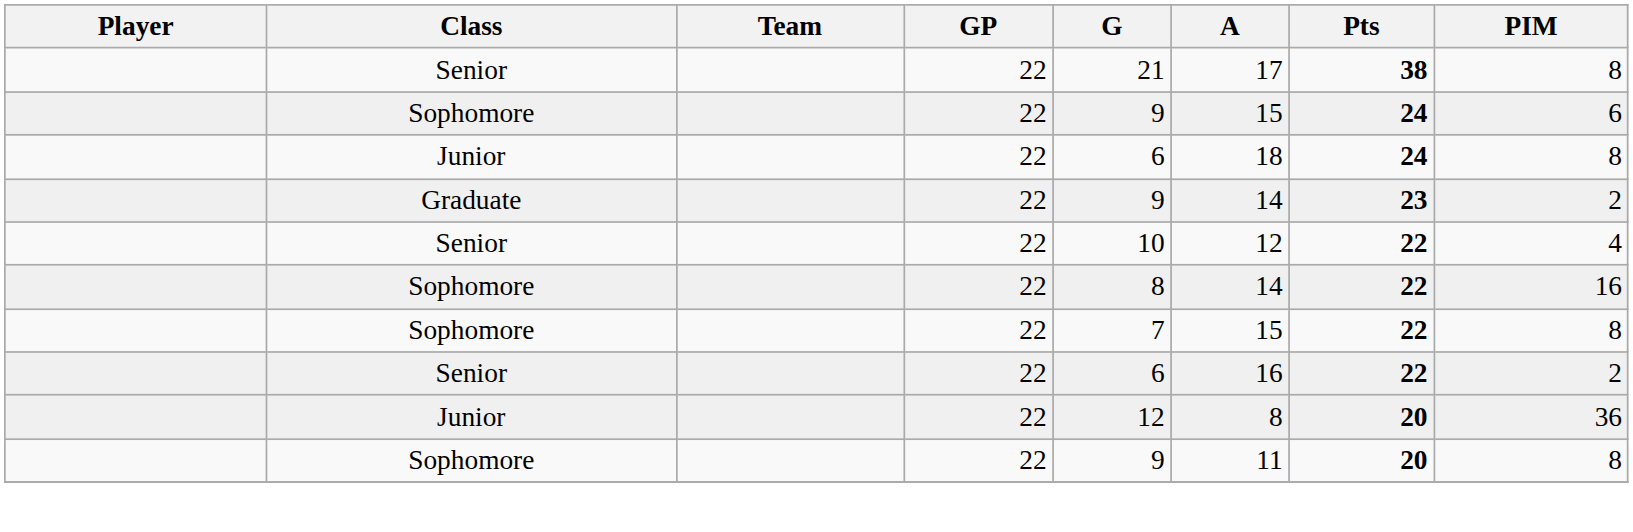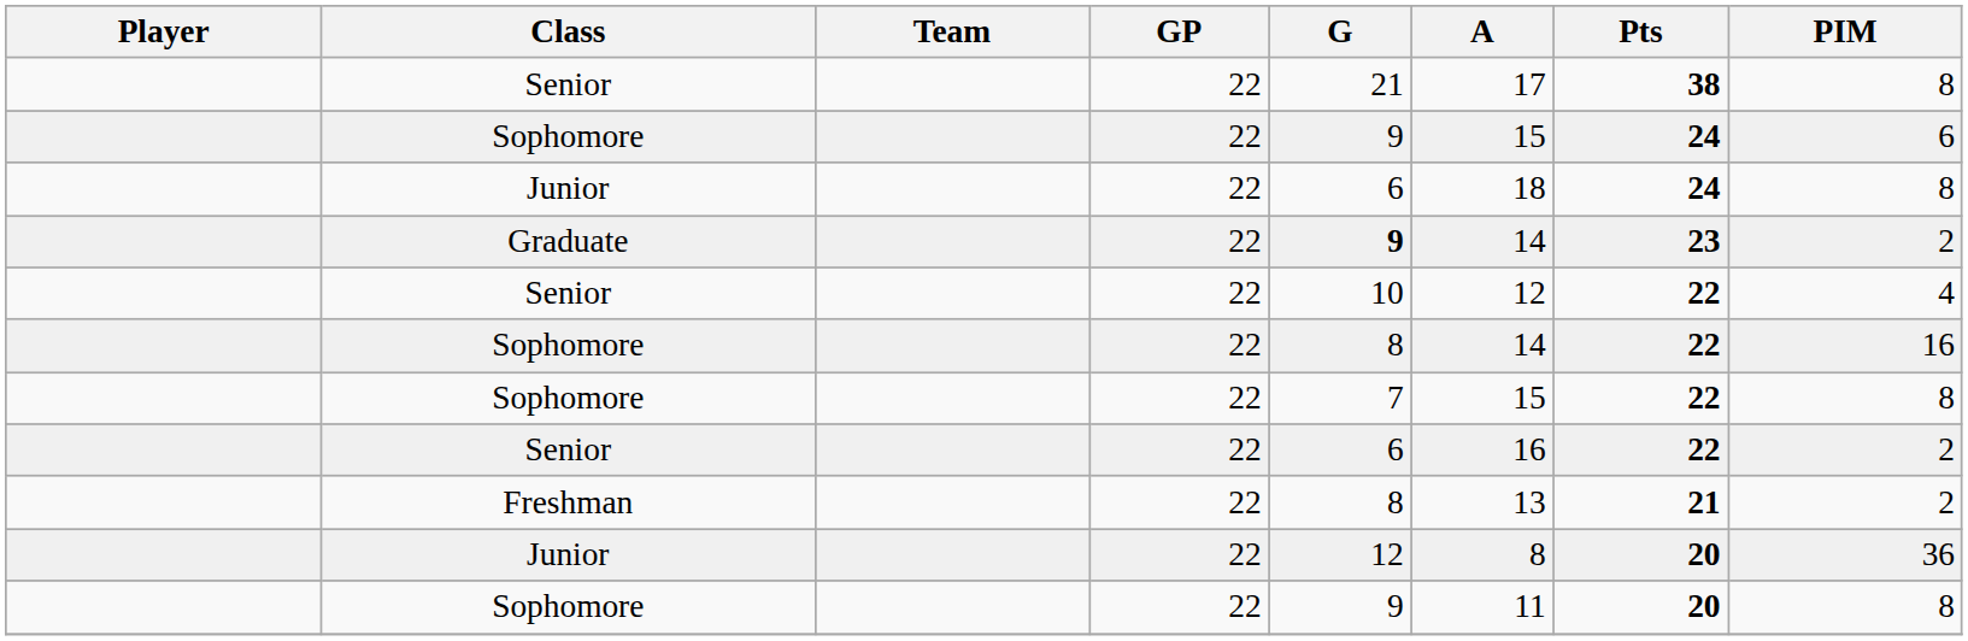Graduate | G: normal -> bold
+ row: Freshman | 22 | 8 | 13 | 21 | 2
